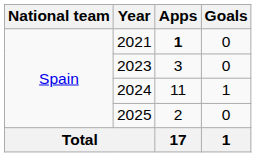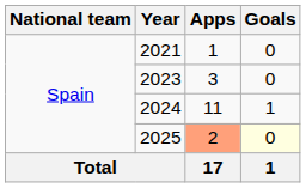2021 | Apps: bold -> normal
2025 | Apps: no background -> lightsalmon background
2025 | Goals: no background -> lightyellow background
